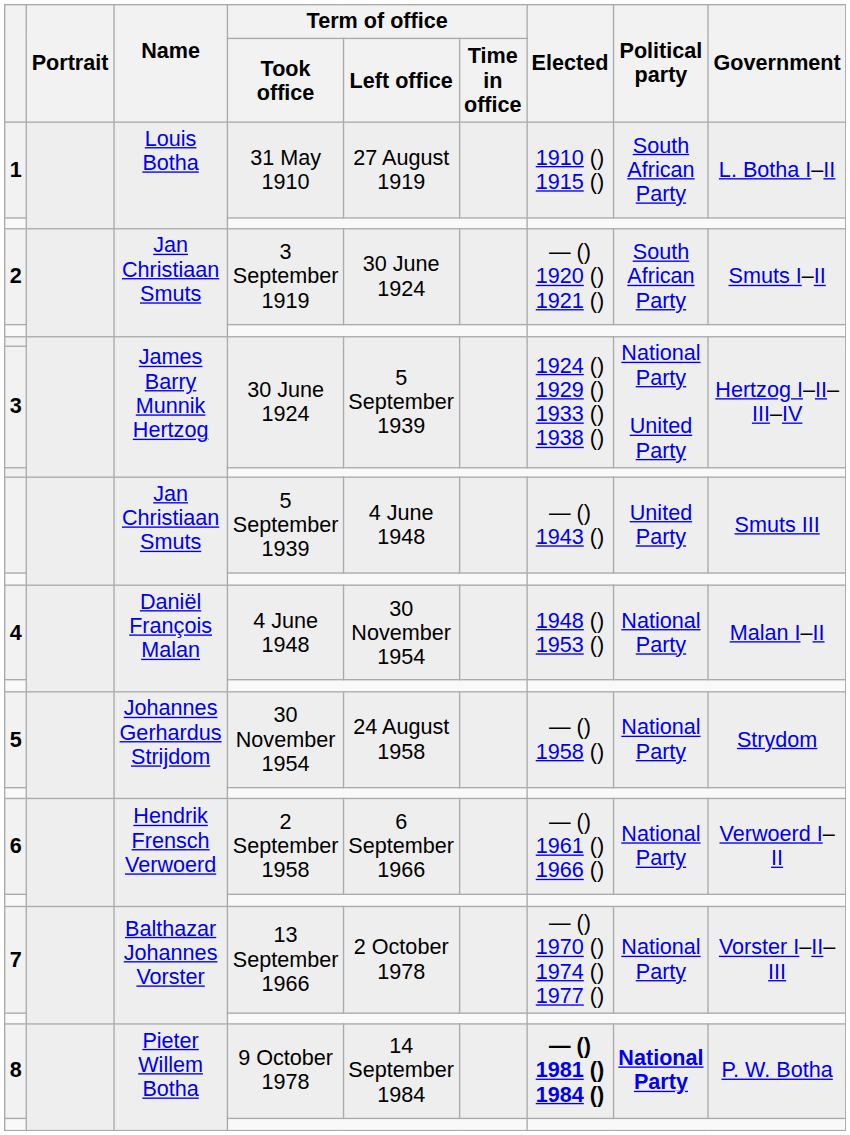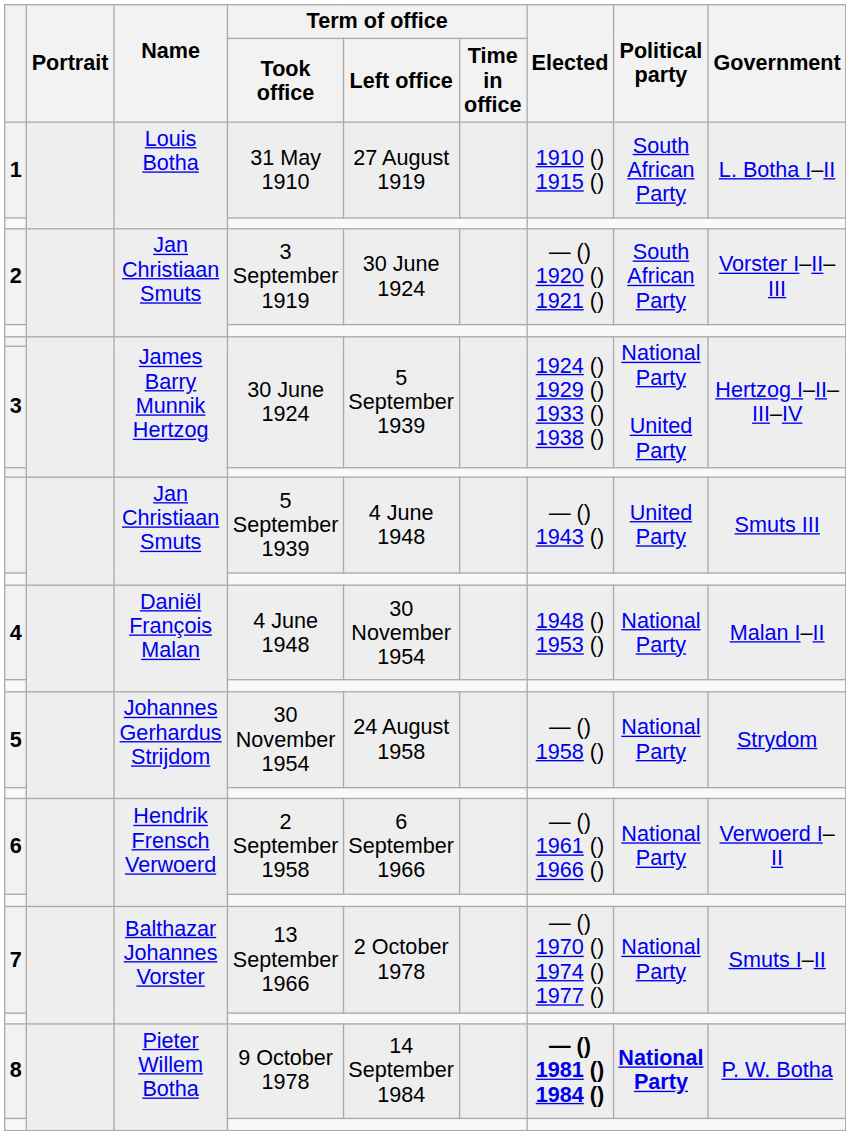3 September 1919 | Government: Smuts I–II -> Vorster I–II–III
13 September 1966 | Government: Vorster I–II–III -> Smuts I–II
